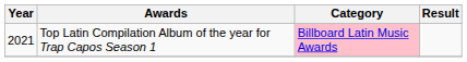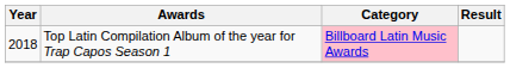row 2 | Year: 2021 -> 2018
